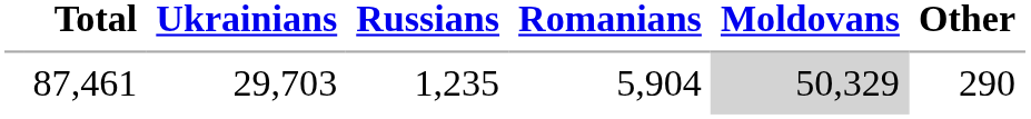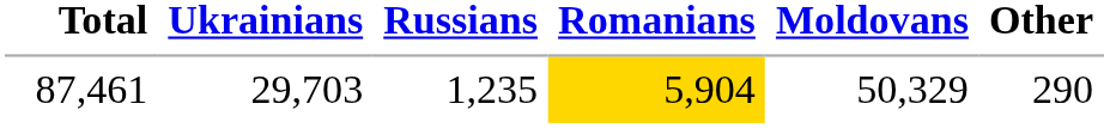row 2 | Romanians: no background -> gold background
row 2 | Moldovans: lightgrey background -> no background
